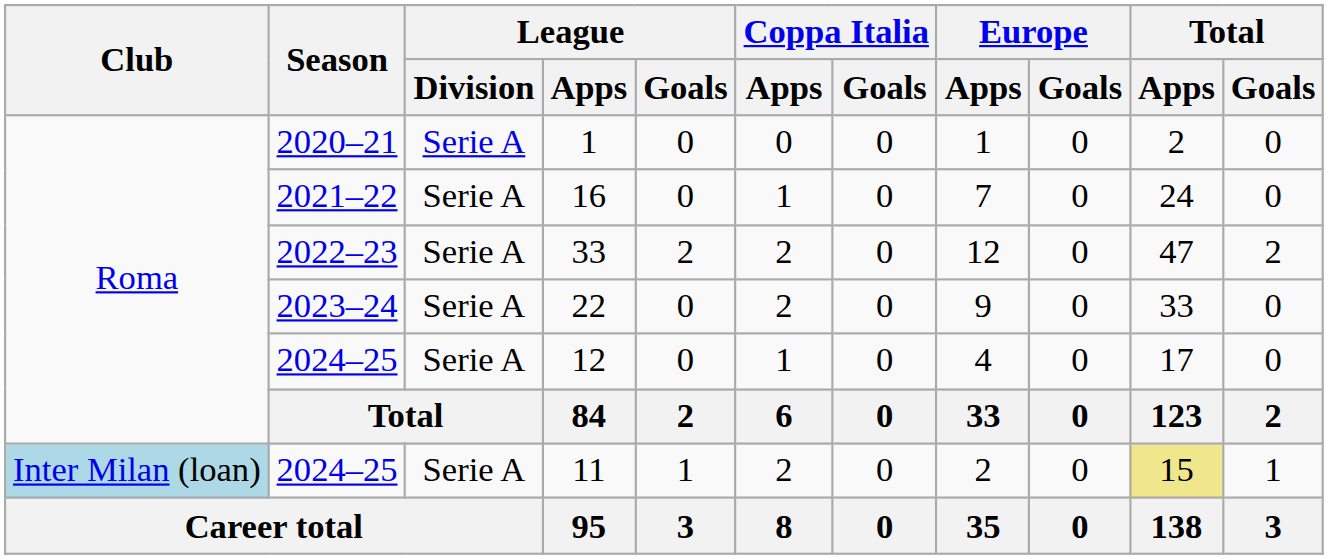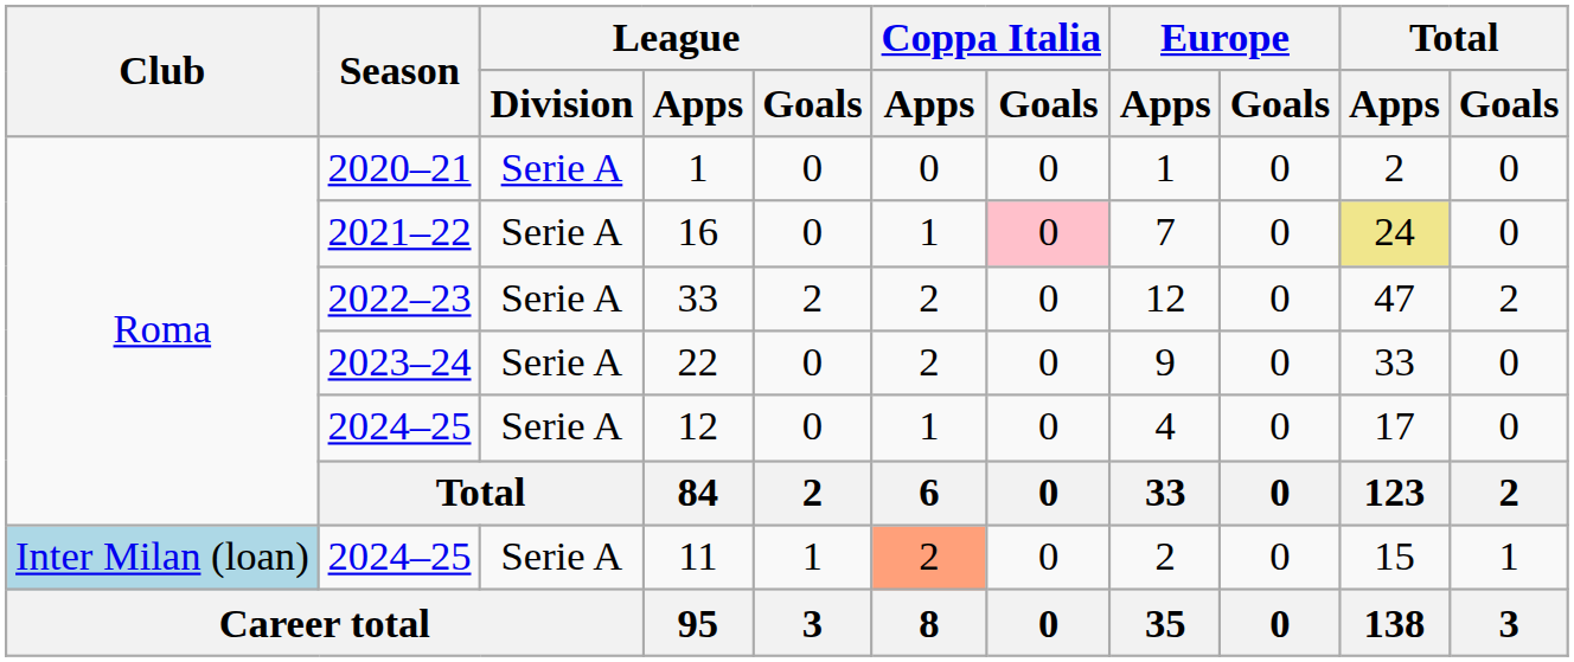16 | Coppa Italia / Goals: no background -> pink background
16 | Total / Apps: no background -> khaki background
11 | Coppa Italia / Apps: no background -> lightsalmon background
11 | Total / Apps: khaki background -> no background
